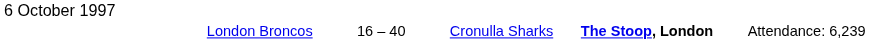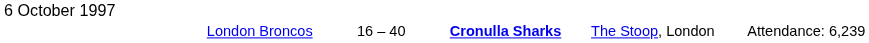London Broncos | column 3: normal -> bold
London Broncos | column 4: bold -> normal
